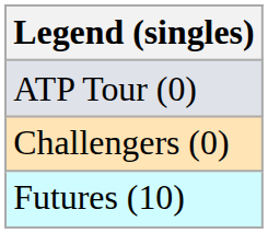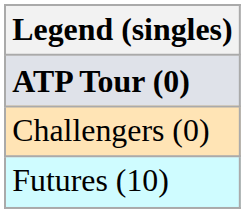row 2 | column 1: normal -> bold
